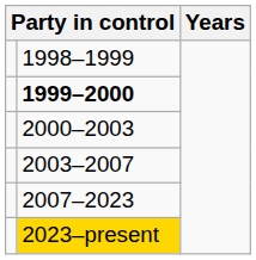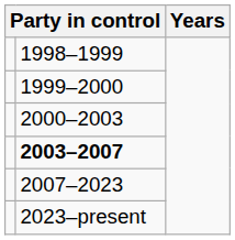1999–2000 | column 2: bold -> normal
2003–2007 | column 2: normal -> bold
2023–present | column 2: gold background -> no background
